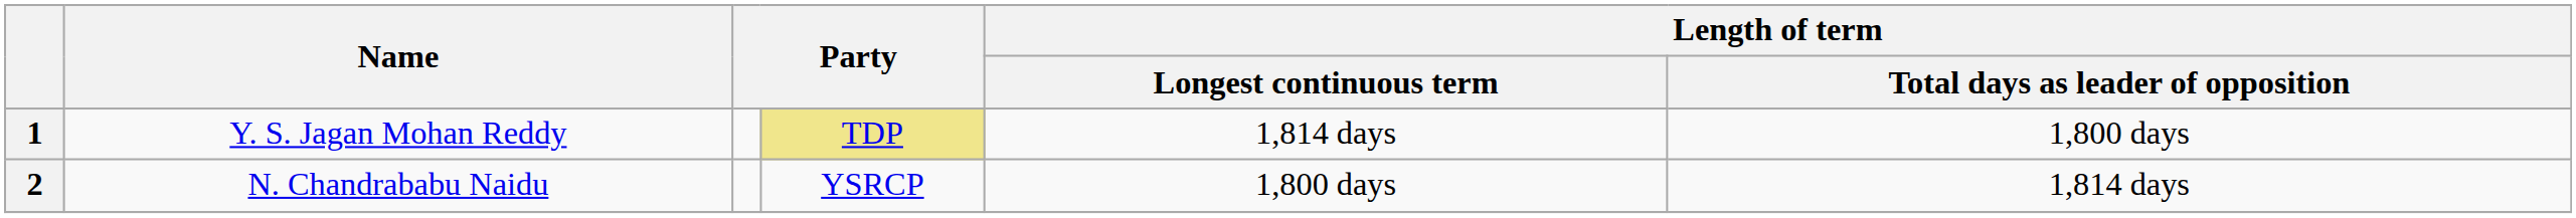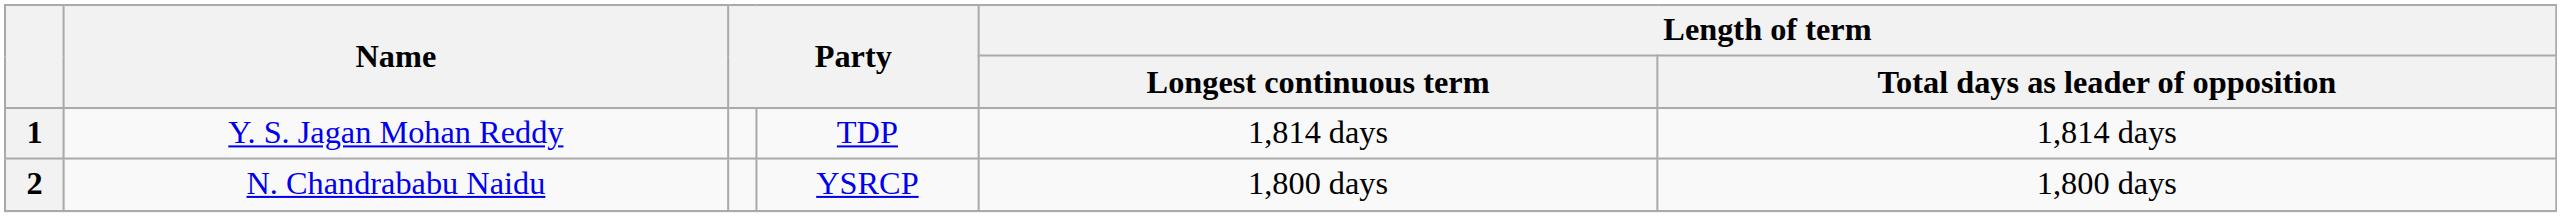1 | column 4: khaki background -> no background
1 | Length of term / Total days as leader of opposition: 1,800 days -> 1,814 days
2 | Length of term / Total days as leader of opposition: 1,814 days -> 1,800 days
